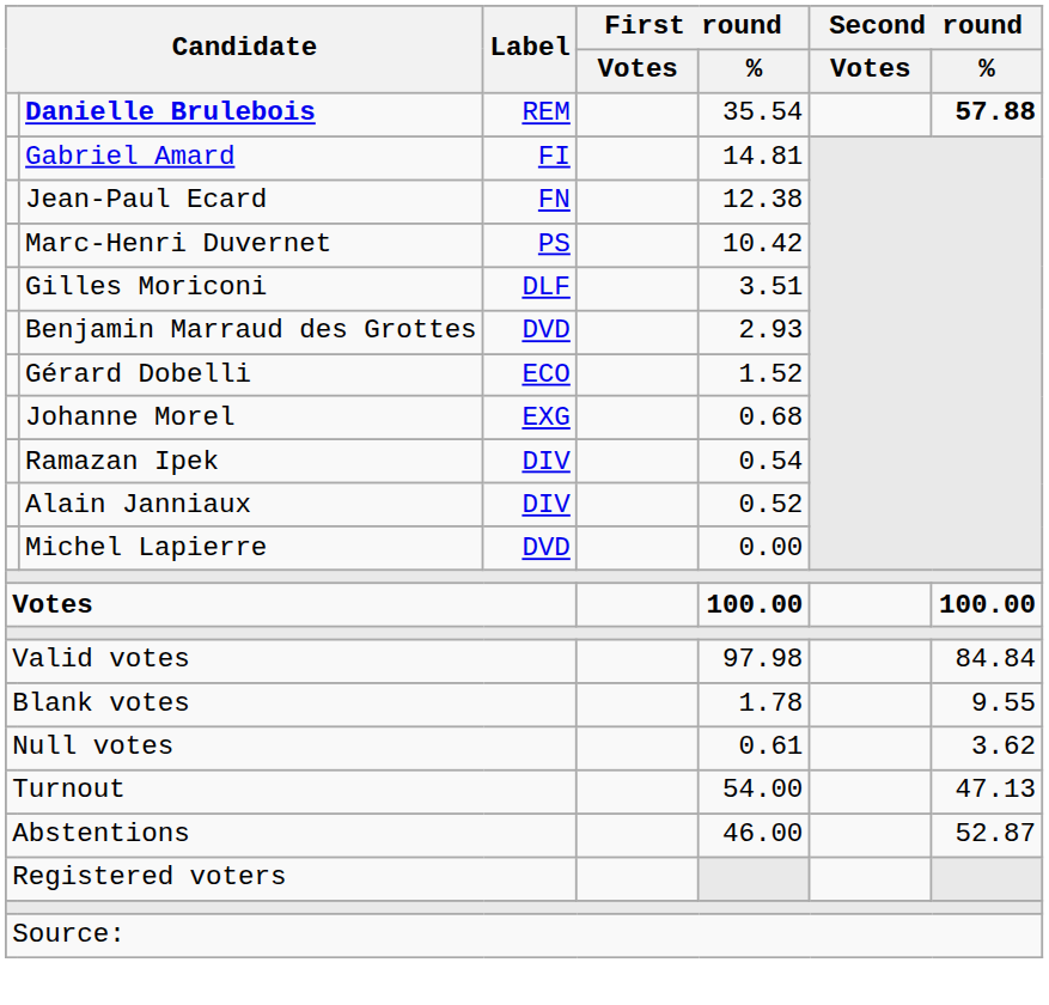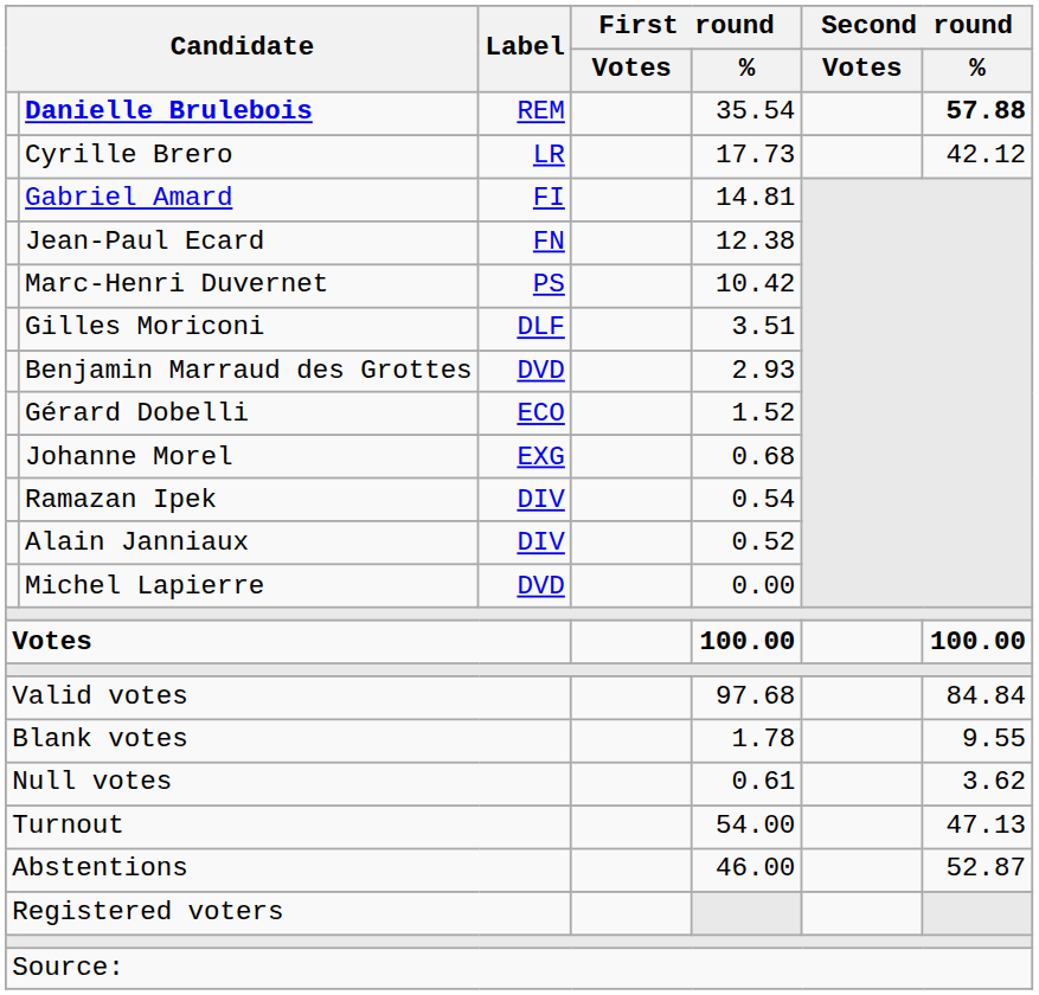+ row: Cyrille Brero | LR | 17.73 | 42.12
Valid votes | First round / %: 97.98 -> 97.68
